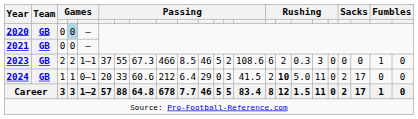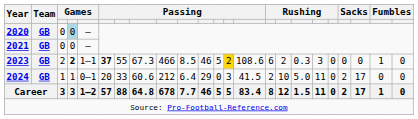2023 | column 4: normal -> bold
2023 | column 6: normal -> bold
2023 | column 13: no background -> gold background
2024 | column 16: bold -> normal
